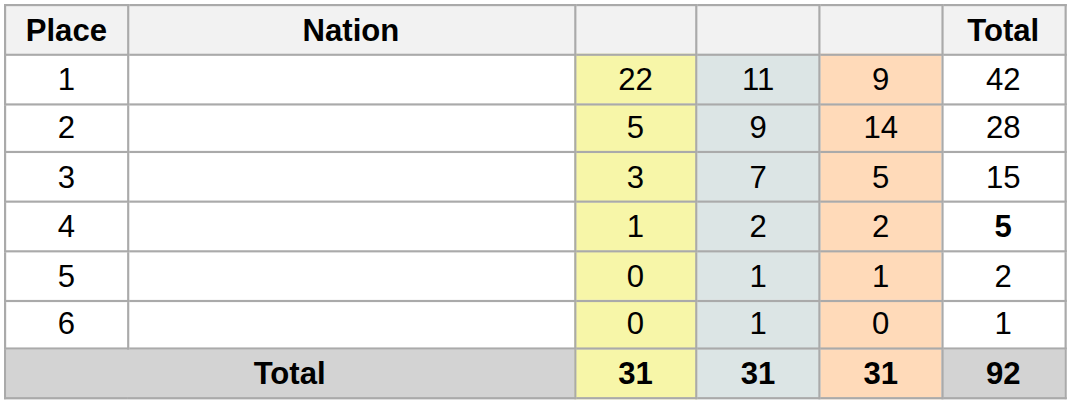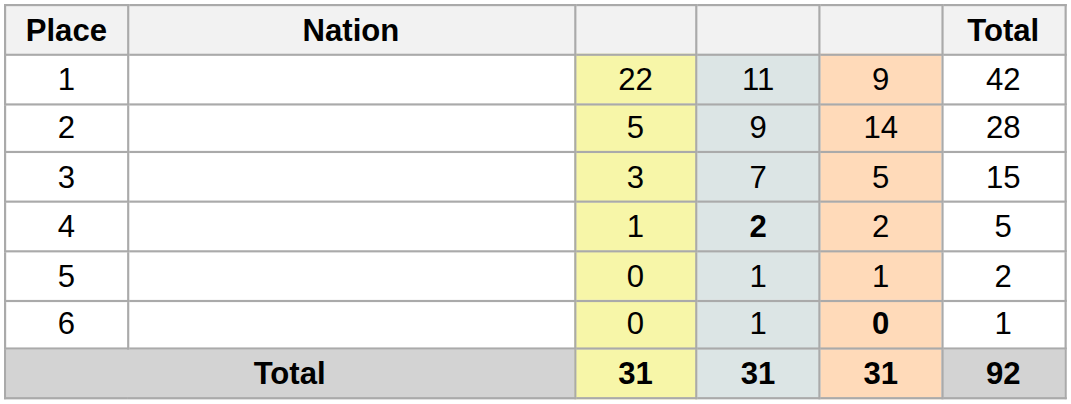4 | column 4: normal -> bold
4 | Total: bold -> normal
6 | column 5: normal -> bold
